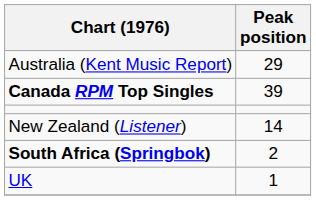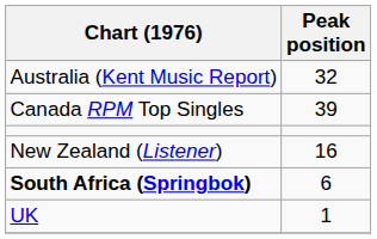row 2 | Peak position: 29 -> 32
row 3 | Chart (1976): bold -> normal
row 5 | Peak position: 14 -> 16
row 6 | Peak position: 2 -> 6
